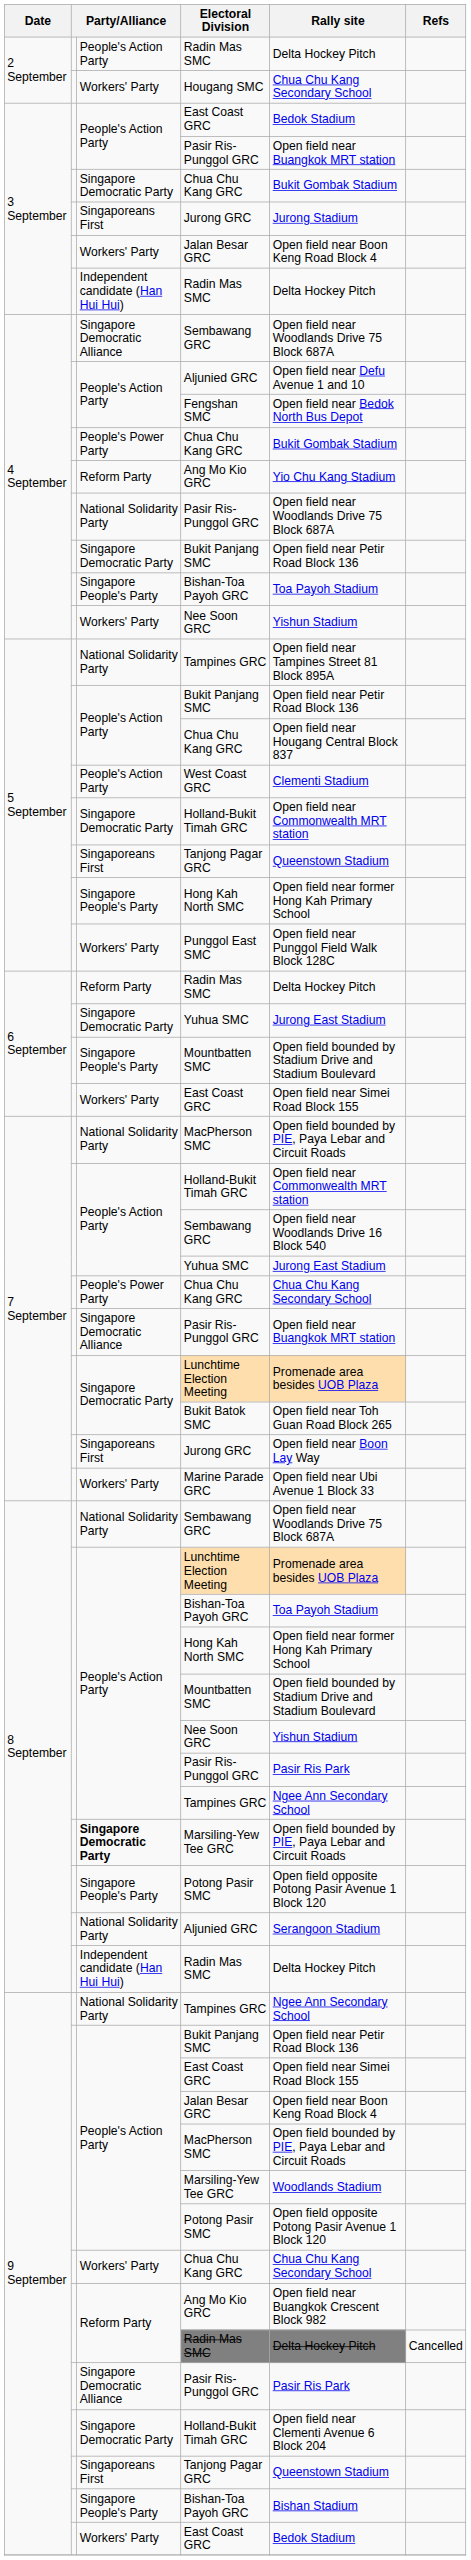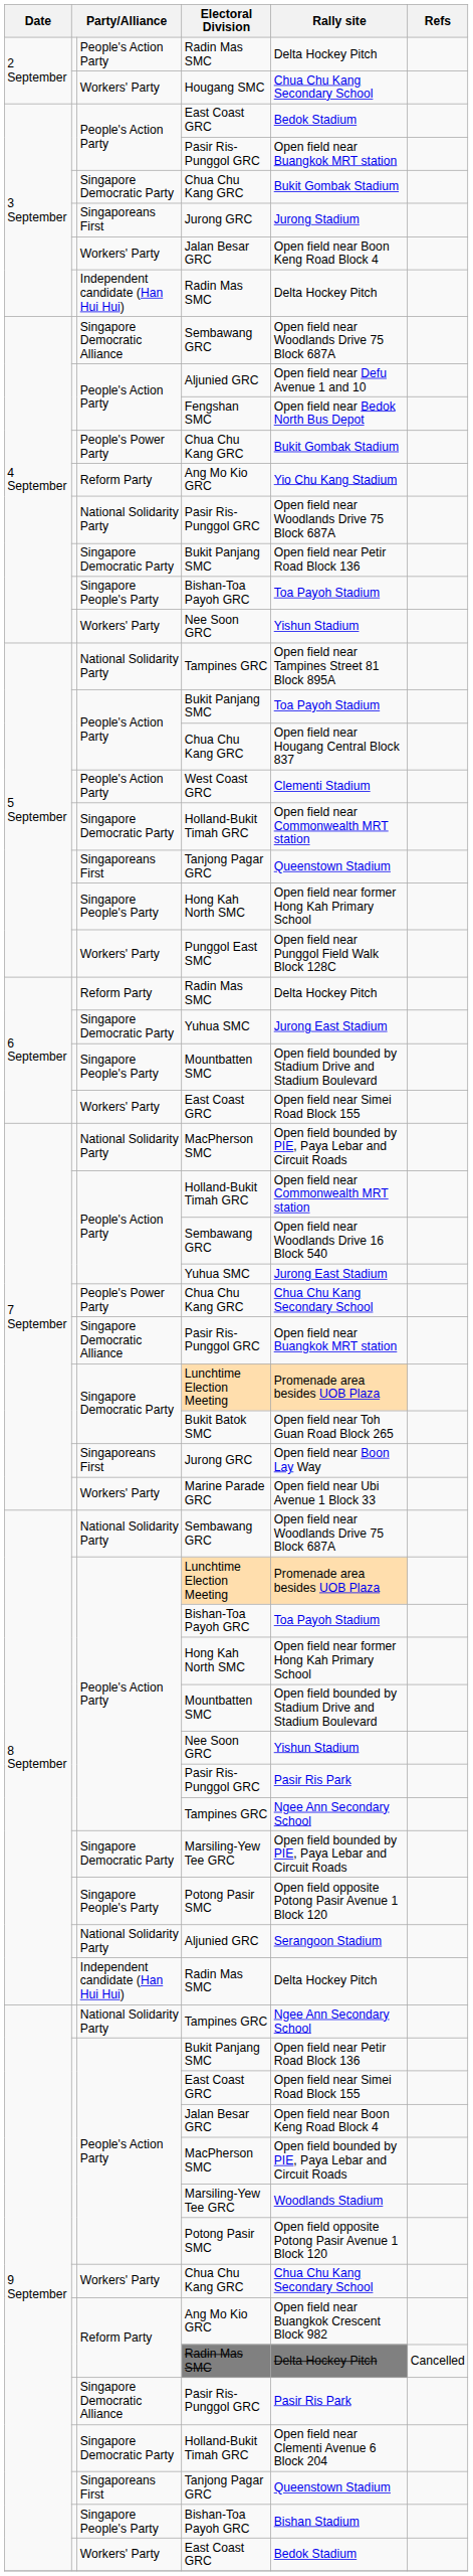5 September / Bukit Panjang SMC | Rally site: Open field near Petir Road Block 136 -> Toa Payoh Stadium
8 September / Marsiling-Yew Tee GRC | column 3: bold -> normal
